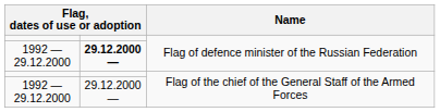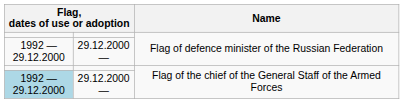row 3 | column 2: bold -> normal
row 5 | column 1: no background -> lightblue background
